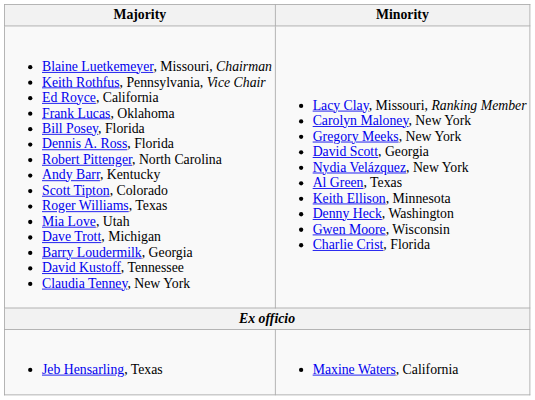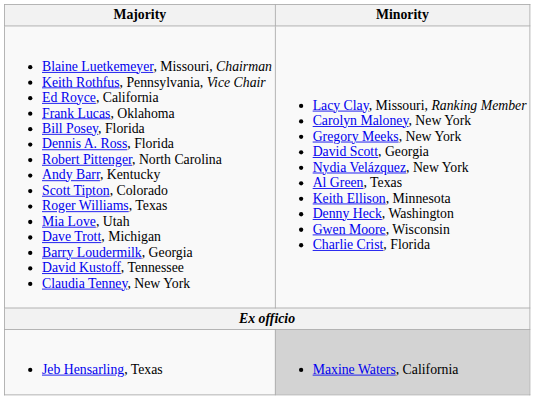Jeb Hensarling, Texas | Minority: no background -> lightgrey background
